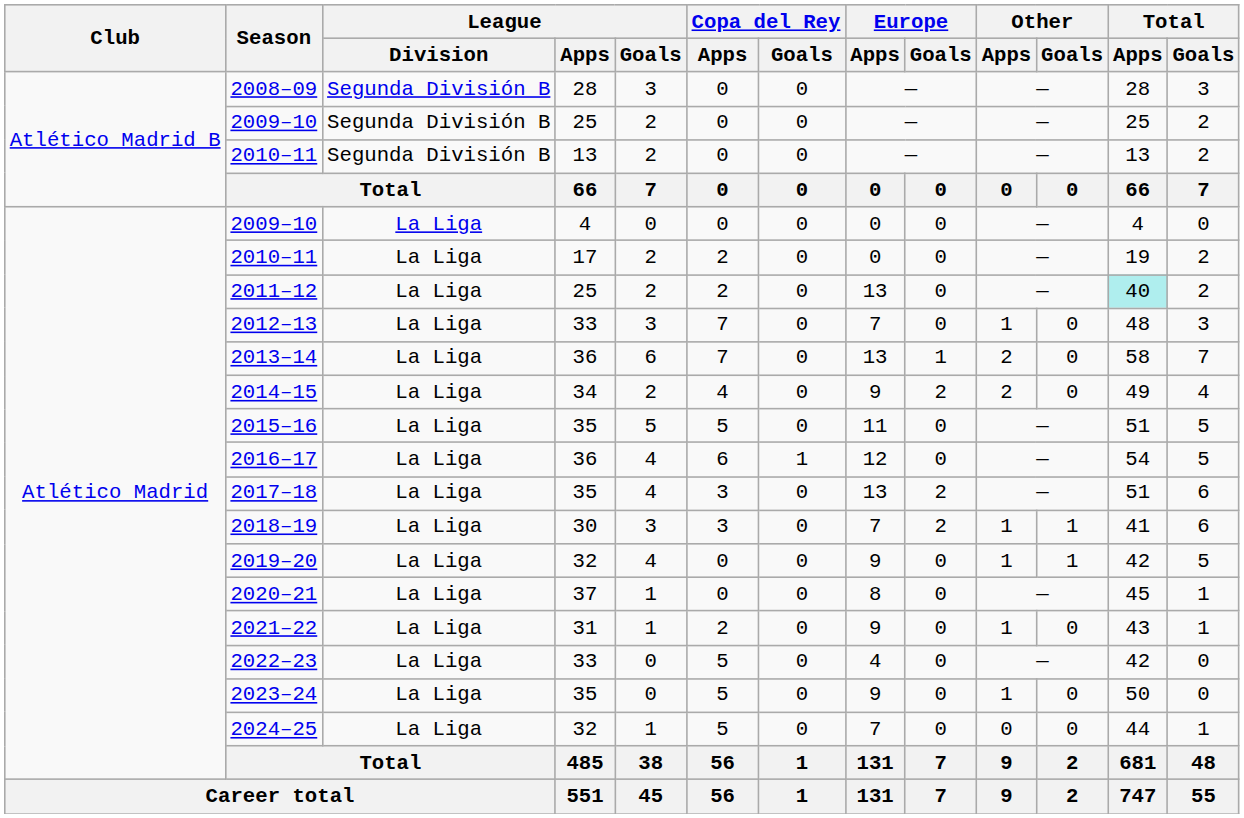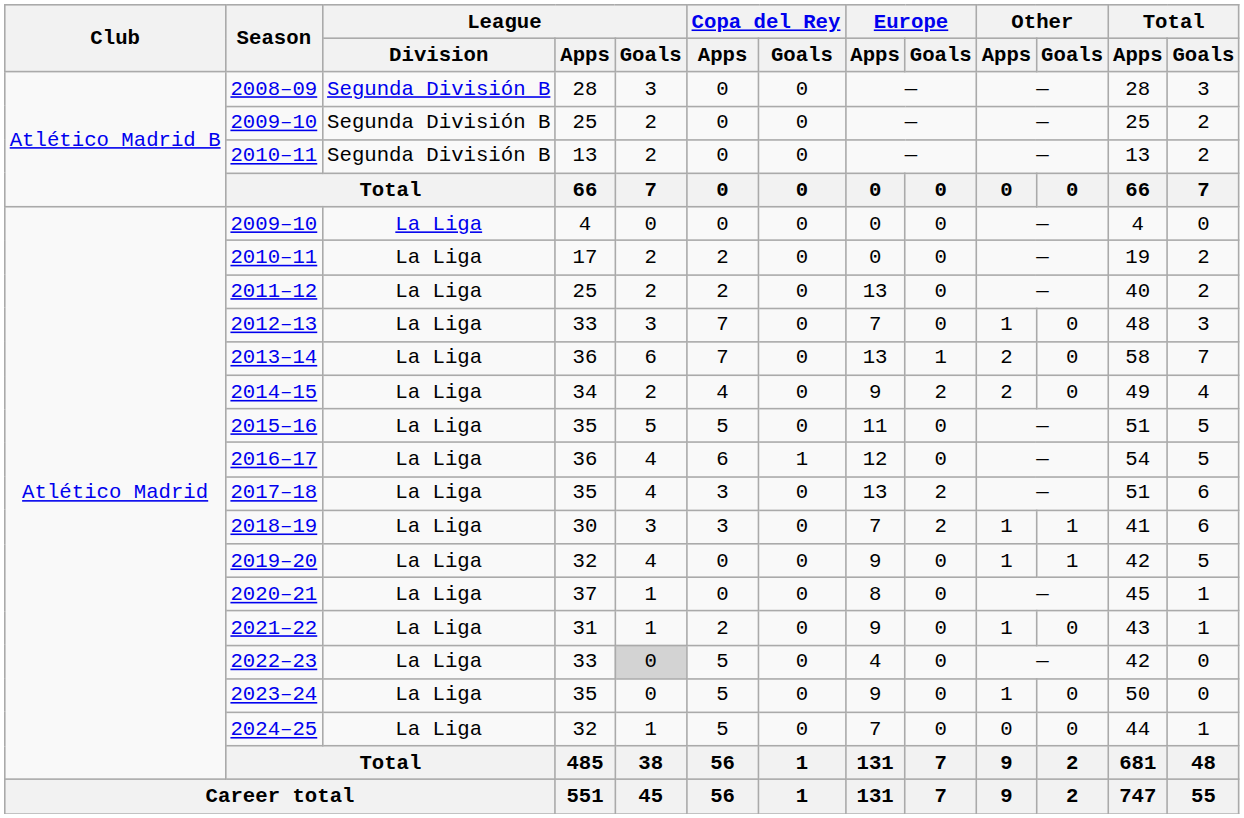2011–12 | Total / Apps: paleturquoise background -> no background
2022–23 | League / Goals: no background -> lightgrey background
